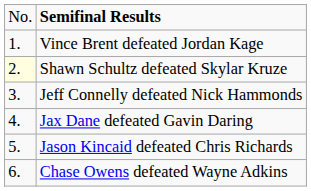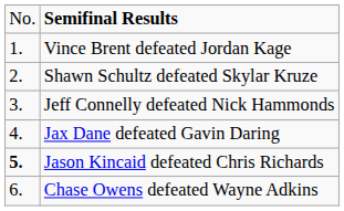Shawn Schultz defeated Skylar Kruze | column 1: lightyellow background -> no background
Jason Kincaid defeated Chris Richards | column 1: normal -> bold
